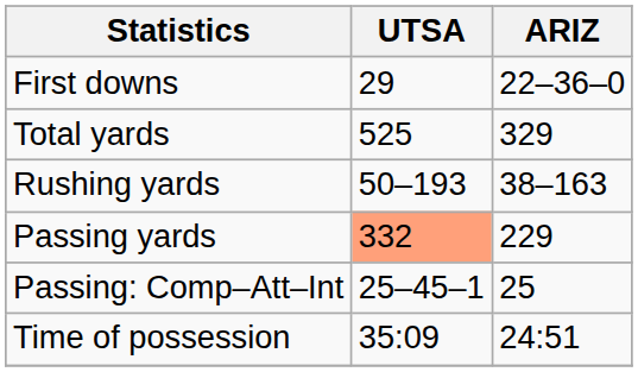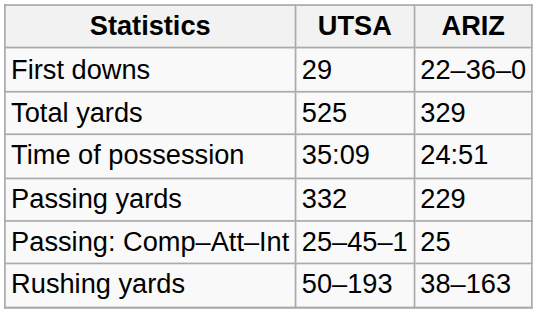rows swapped: Rushing yards <-> Time of possession
Passing yards | UTSA: lightsalmon background -> no background
